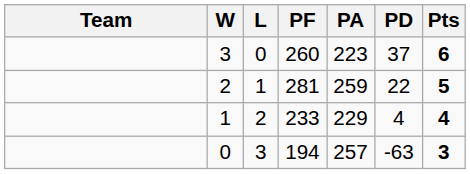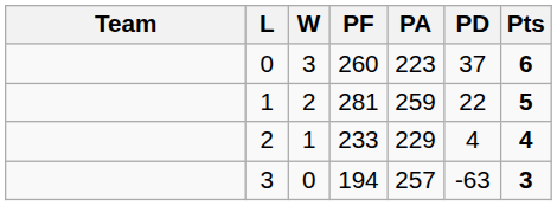columns swapped: W <-> L
